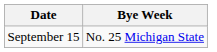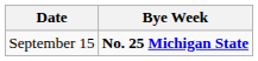September 15 | Bye Week: normal -> bold
